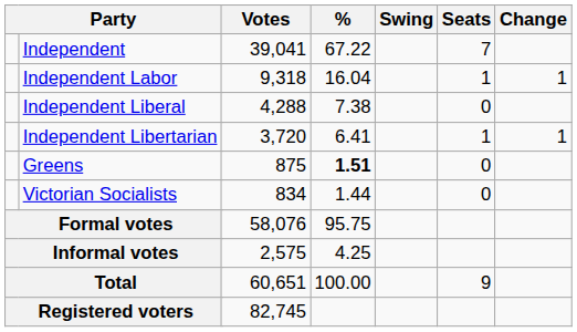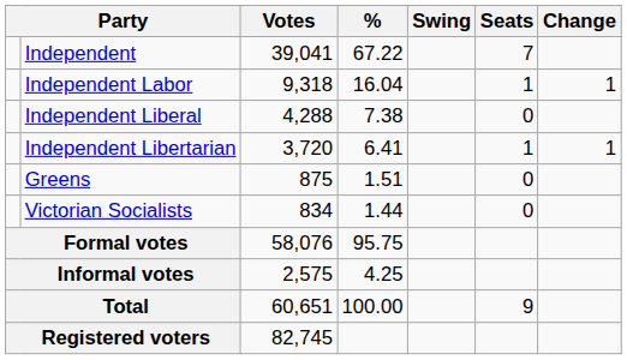Greens | %: bold -> normal
